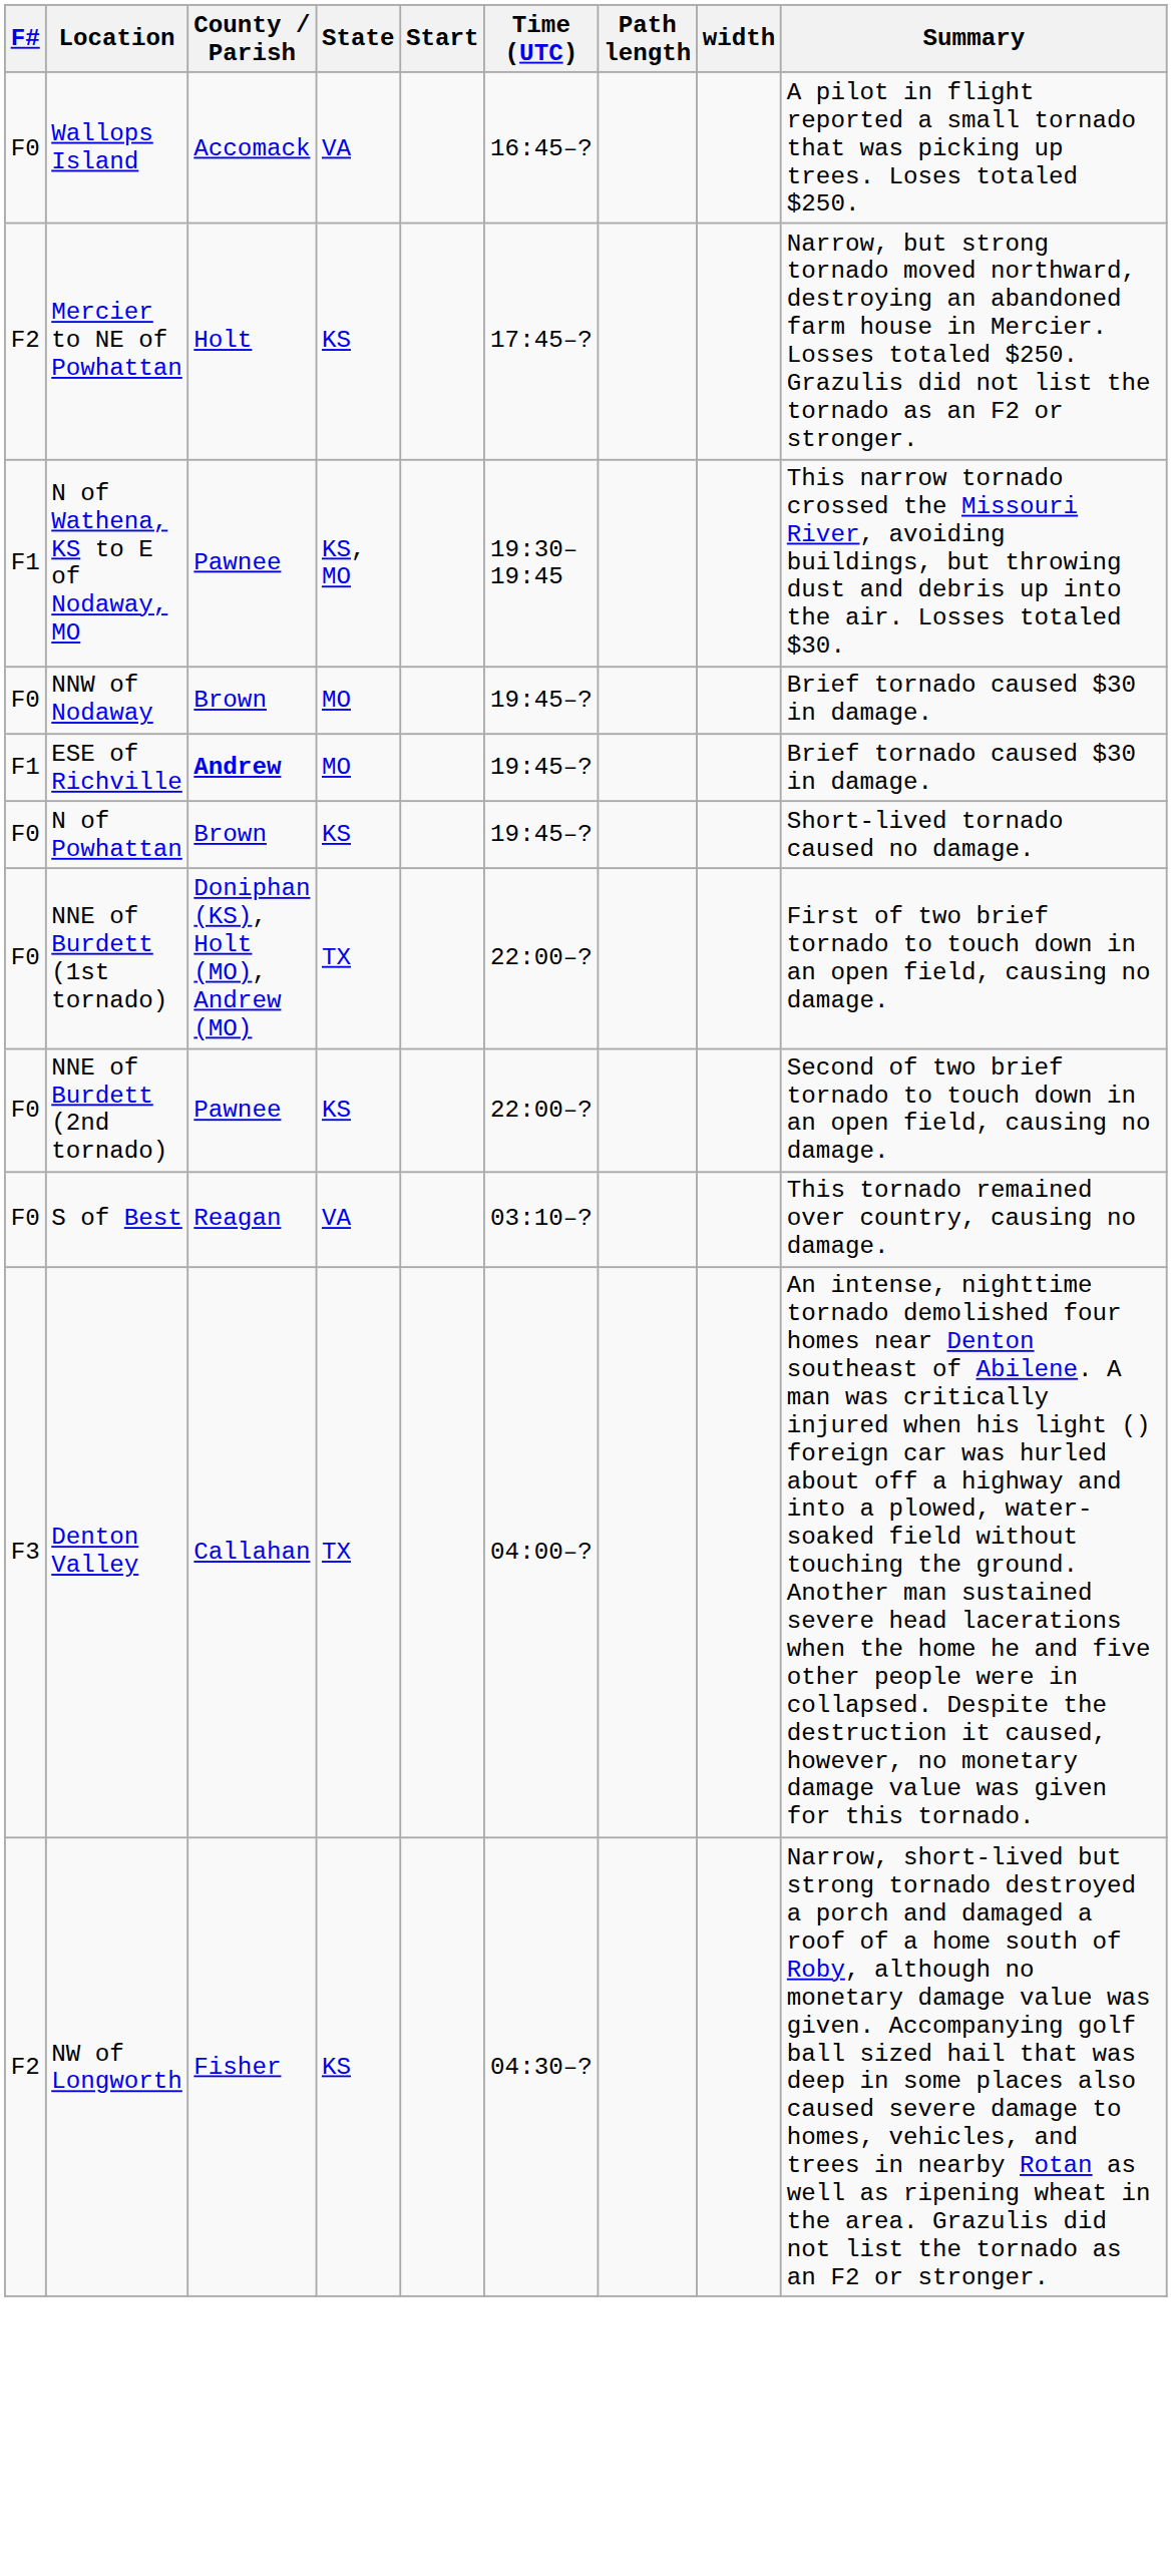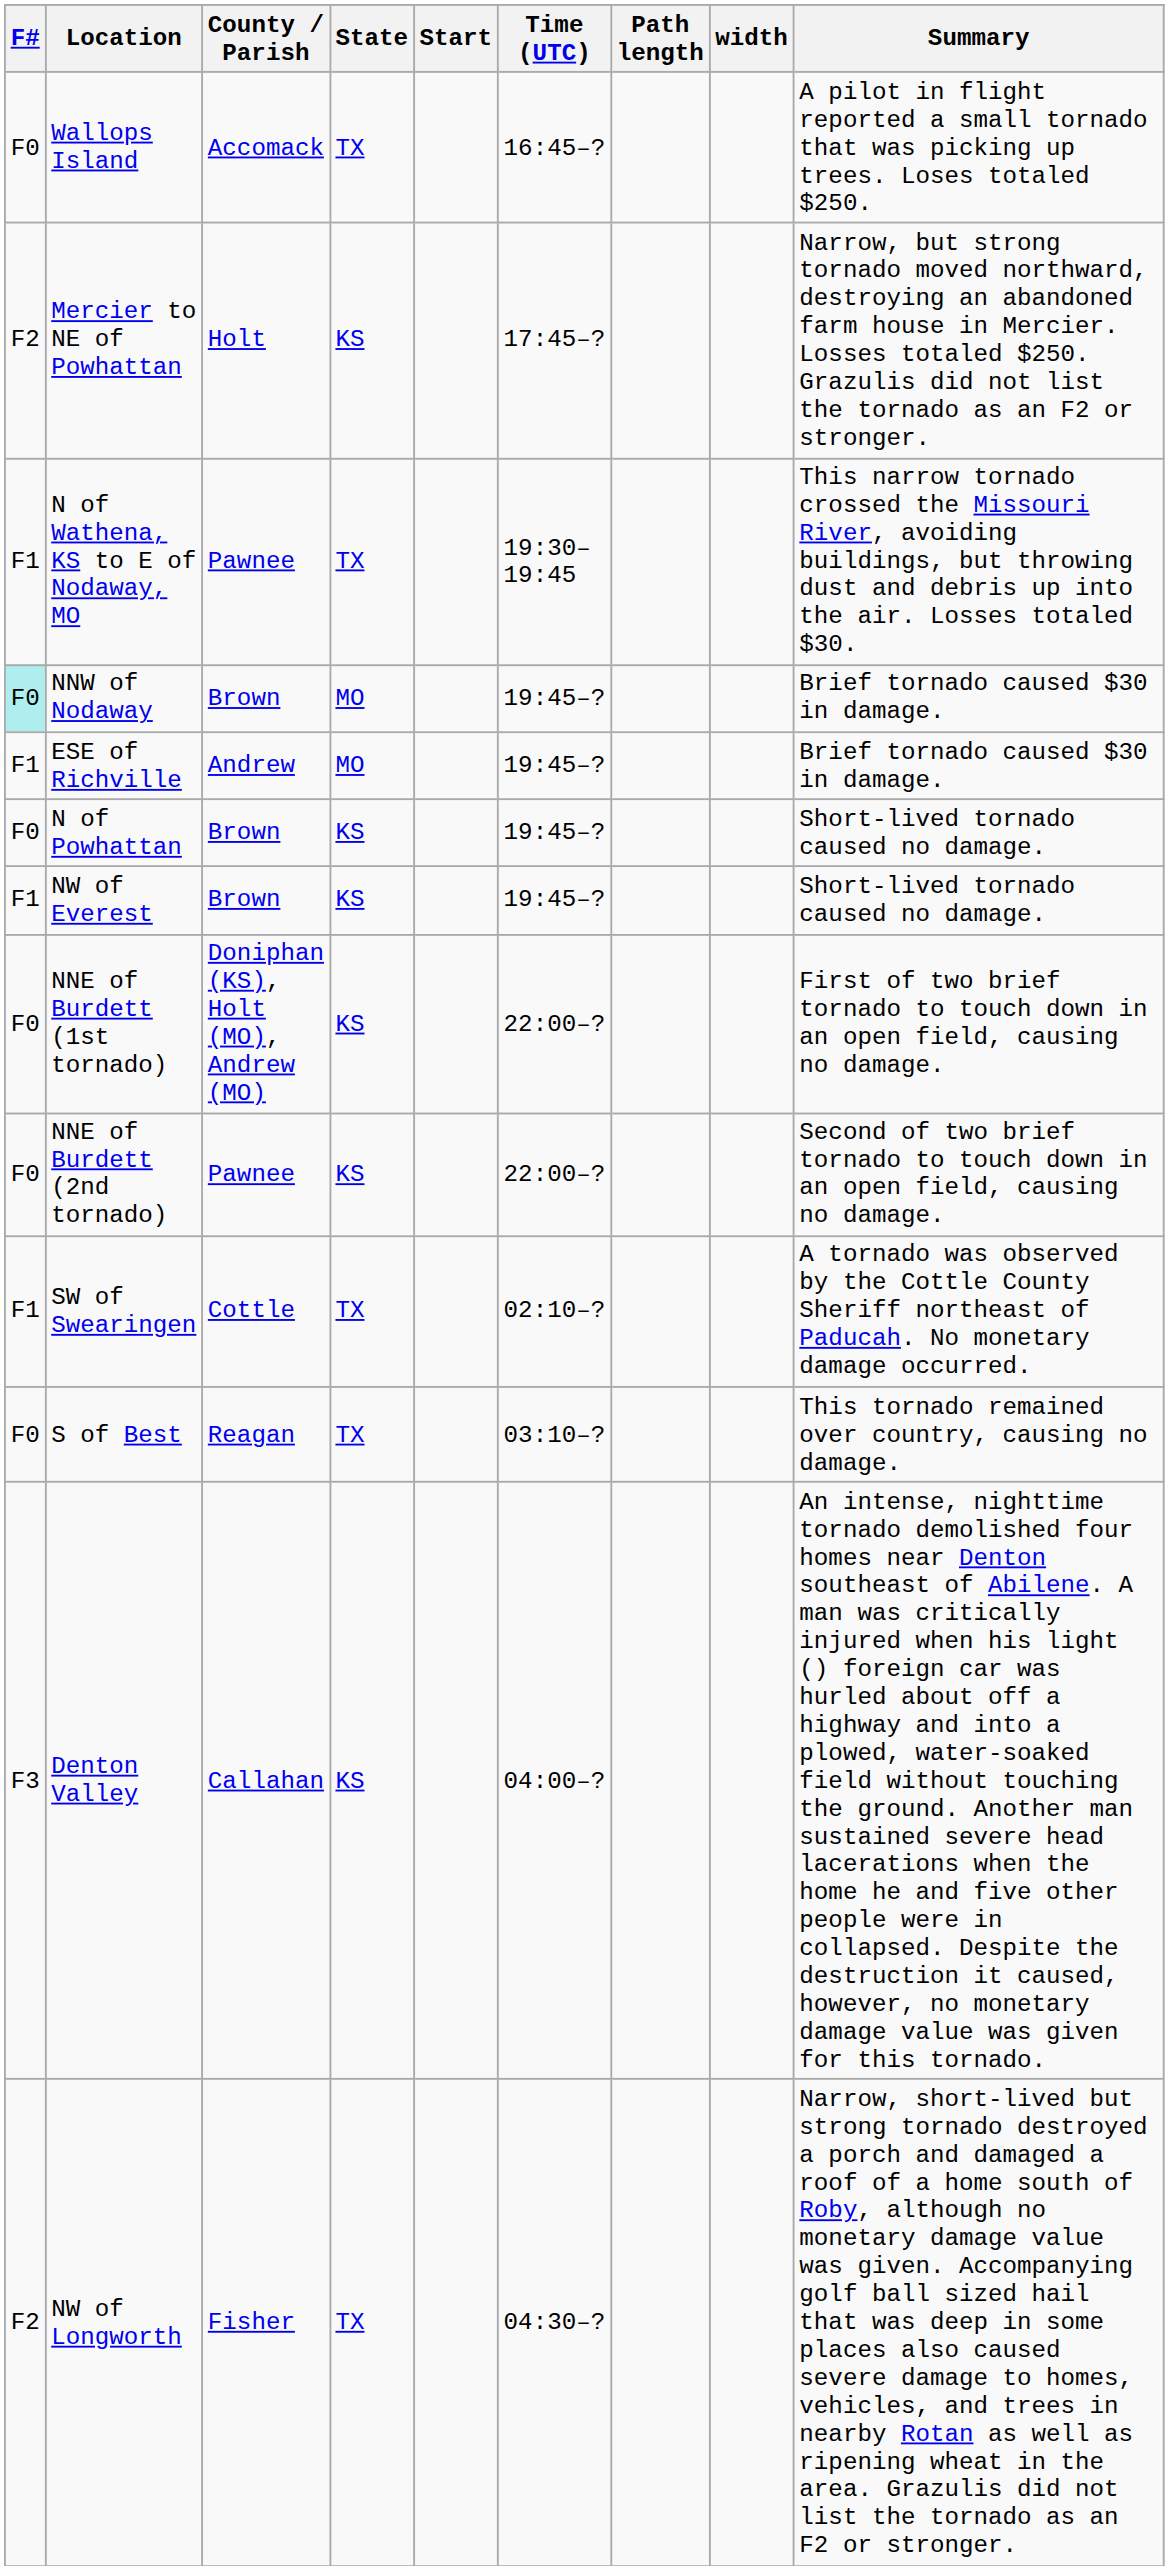Wallops Island | State: VA -> TX
N of Wathena, KS to E of Nodaway, MO | State: KS, MO -> TX
NNW of Nodaway | F#: no background -> paleturquoise background
ESE of Richville | County / Parish: bold -> normal
+ row: F1 | NW of Everest | Brown | KS | 19:45–? | Short-lived tornado caused no damage.
NNE of Burdett (1st tornado) | State: TX -> KS
+ row: F1 | SW of Swearingen | Cottle | TX | 02:10–? | A tornado was observed by the Cottle County Sheriff northeast of Paducah. No monetary damage occurred.
S of Best | State: VA -> TX
Denton Valley | State: TX -> KS
NW of Longworth | State: KS -> TX
